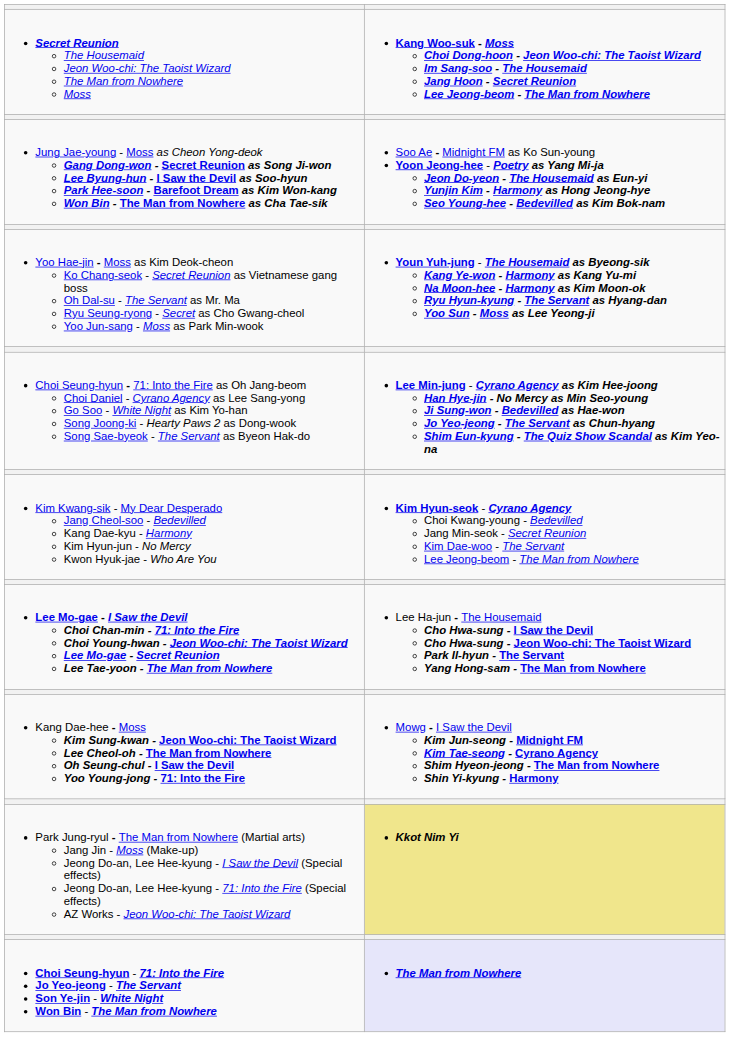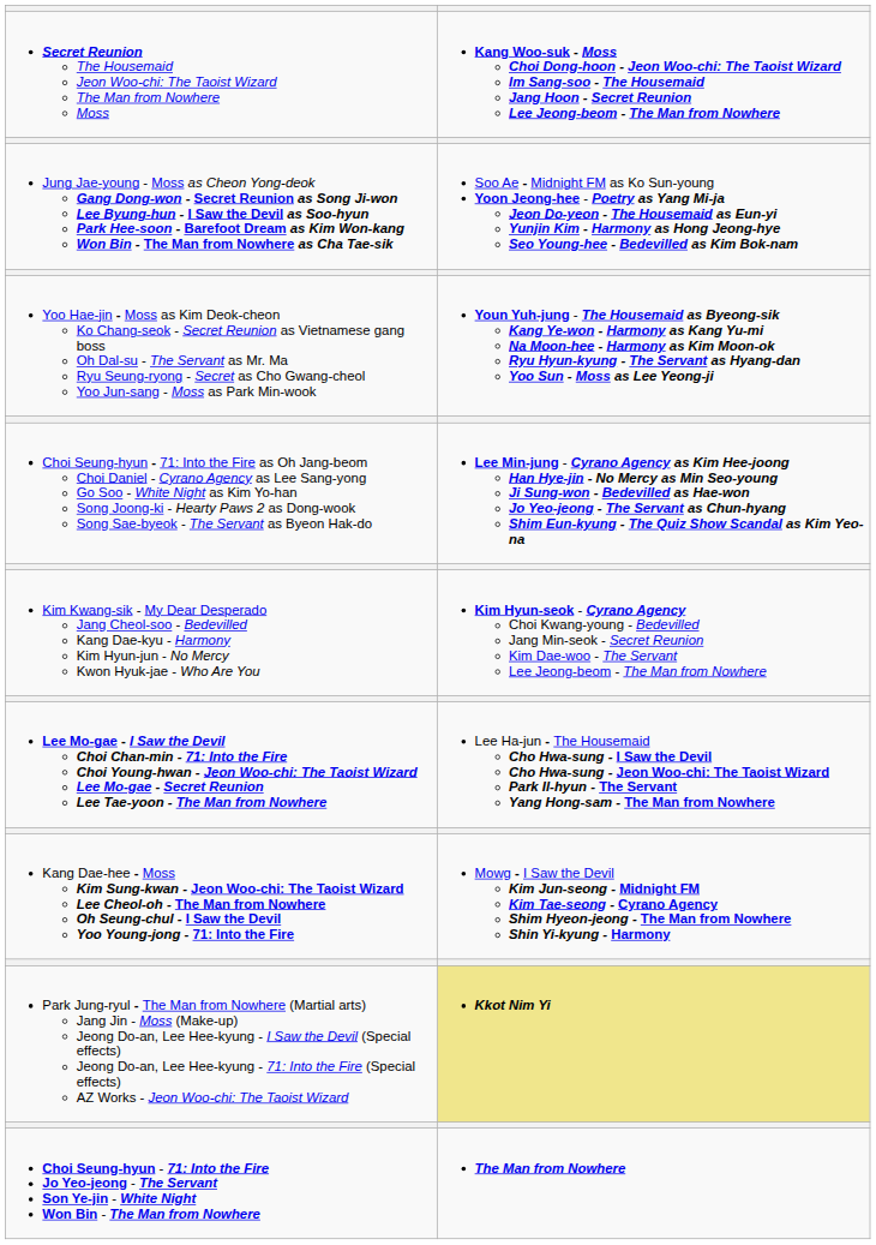row 18 | column 2: lavender background -> no background
